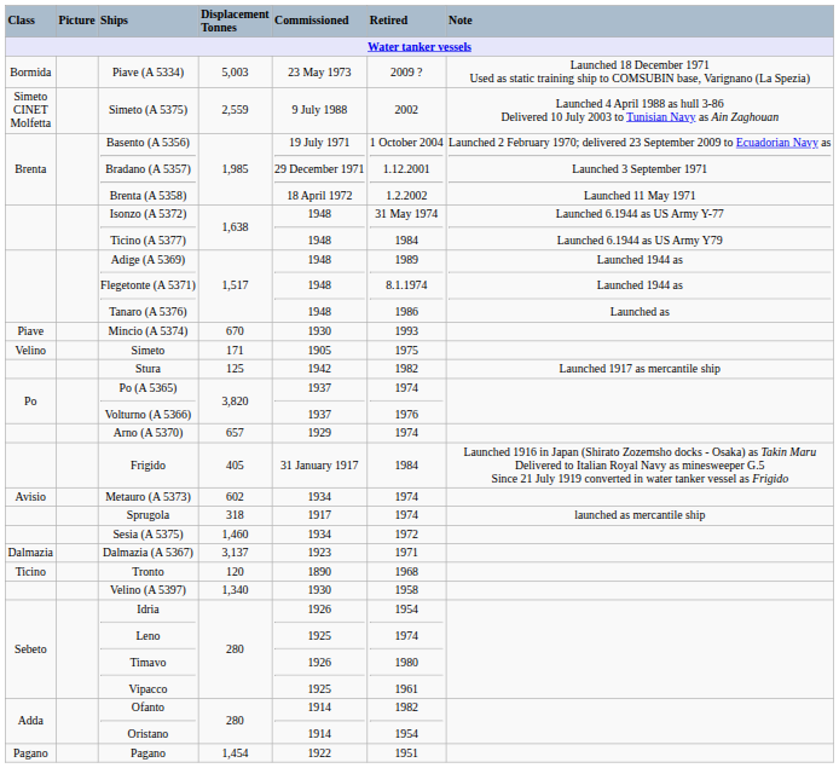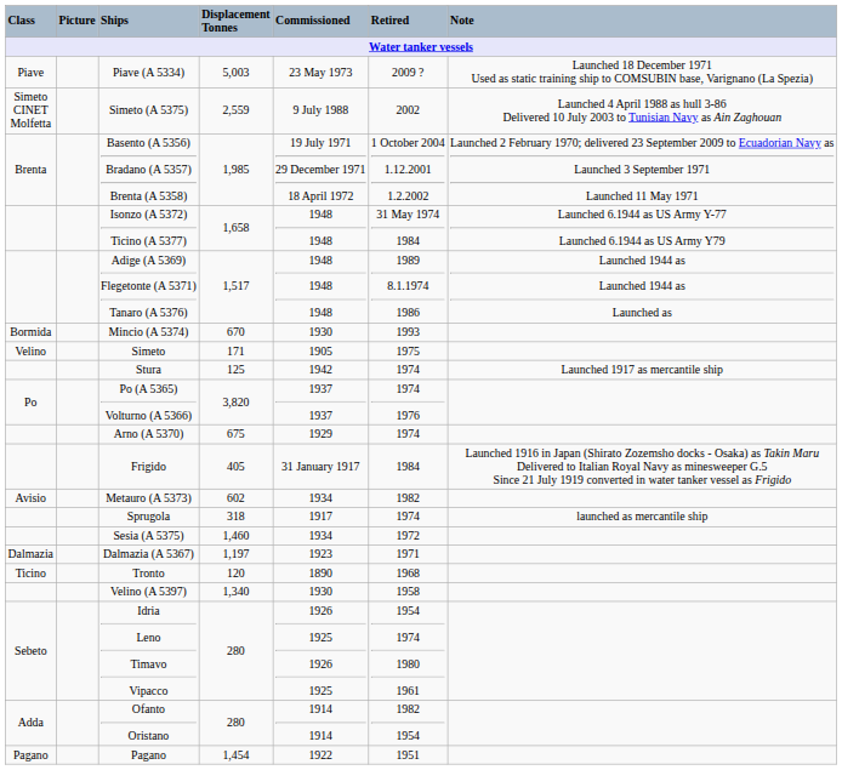Piave (A 5334) | Class: Bormida -> Piave
Isonzo (A 5372) Ticino (A 5377) | Displacement Tonnes: 1,638 -> 1,658
Mincio (A 5374) | Class: Piave -> Bormida
Stura | Retired: 1982 -> 1974
Arno (A 5370) | Displacement Tonnes: 657 -> 675
Metauro (A 5373) | Retired: 1974 -> 1982
Dalmazia (A 5367) | Displacement Tonnes: 3,137 -> 1,197
